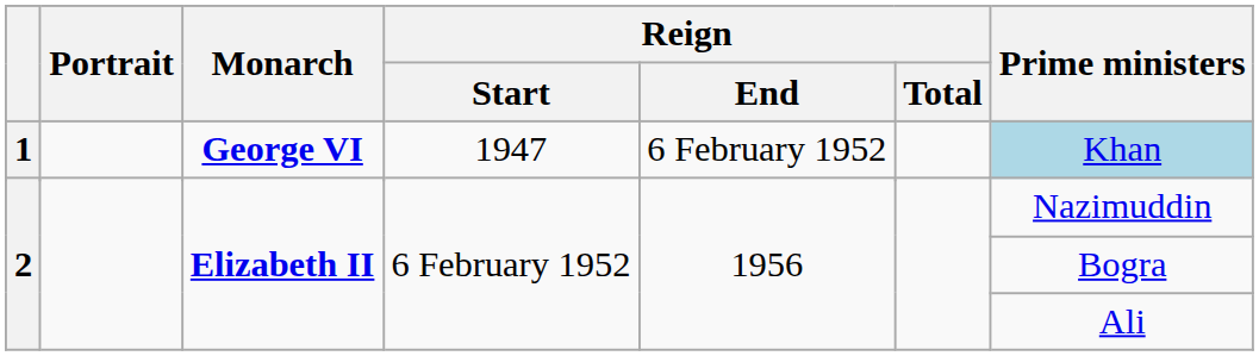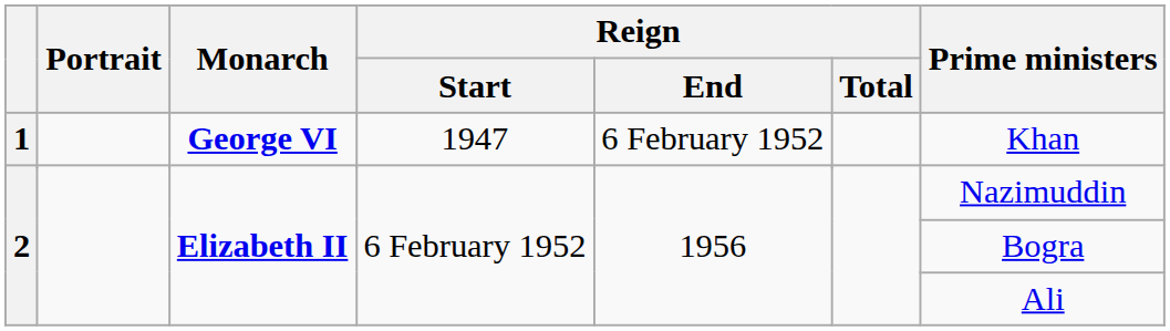row 3 | Prime ministers: lightblue background -> no background
